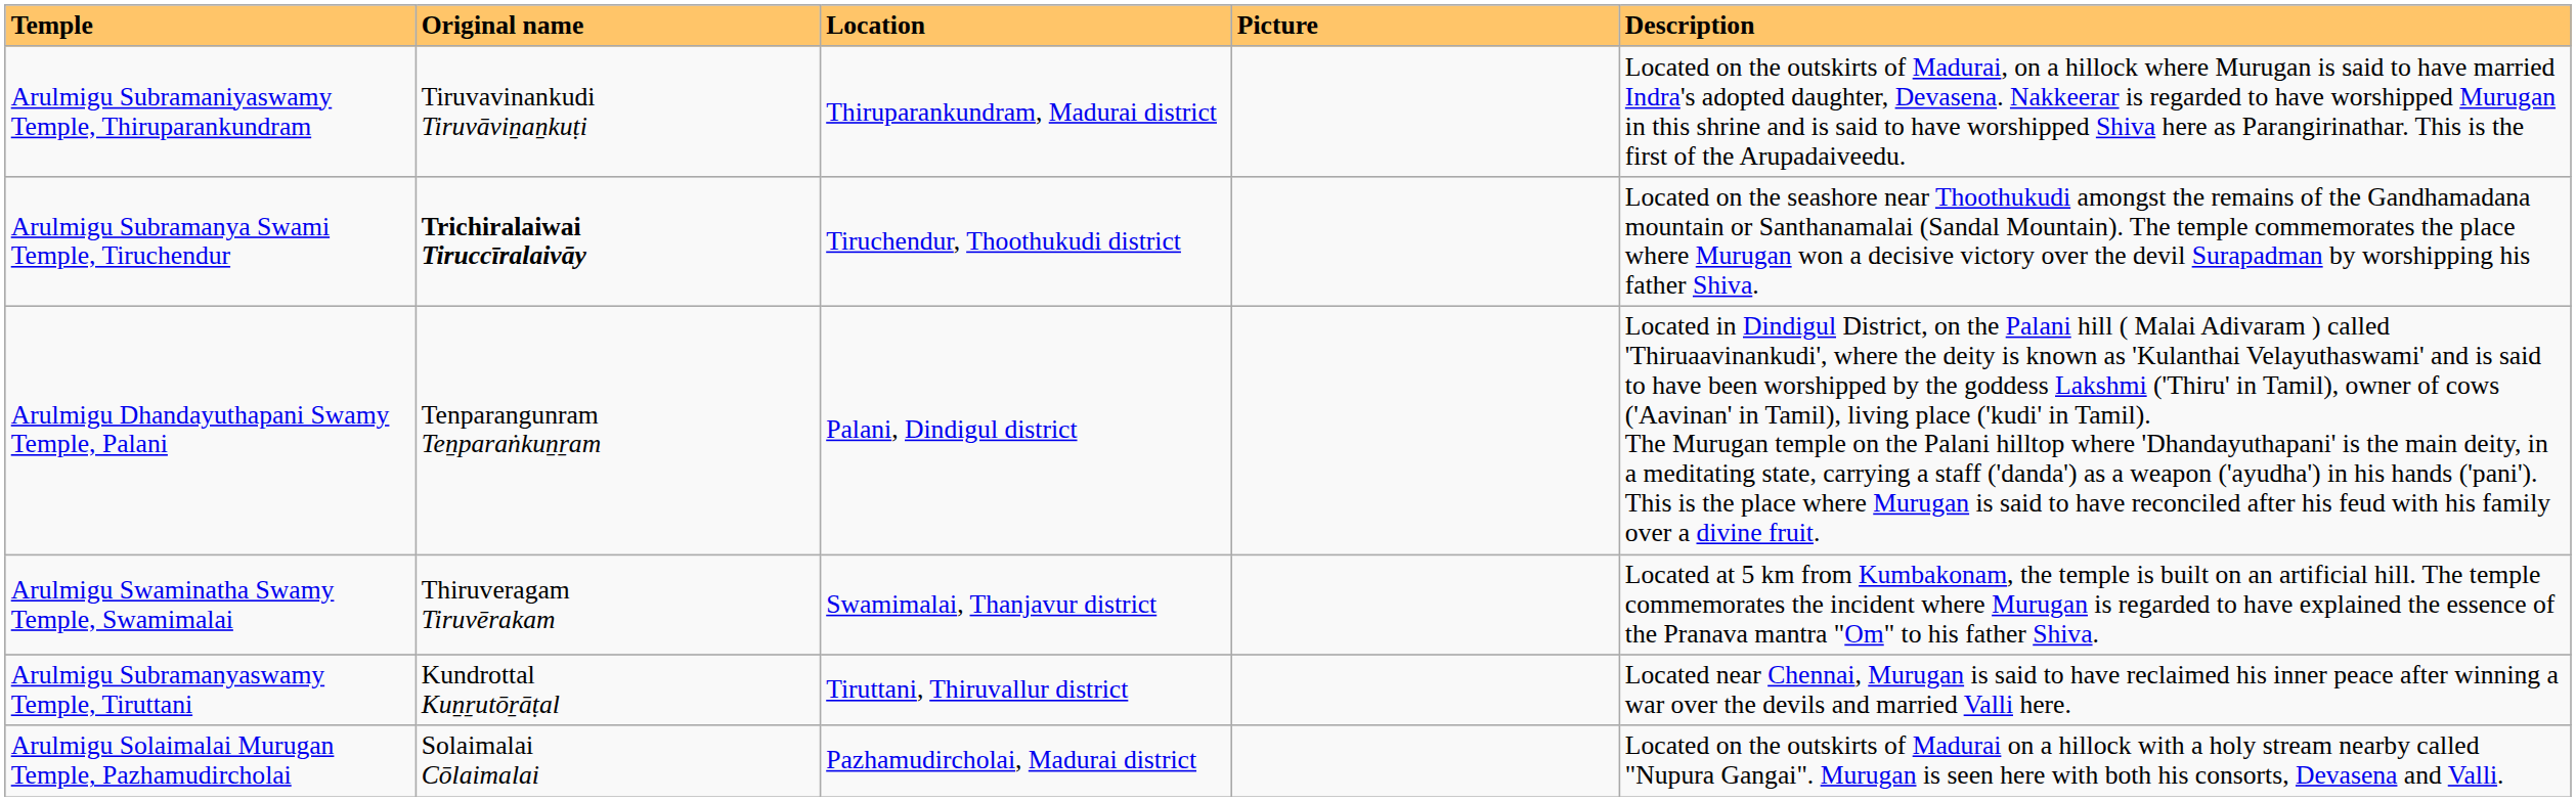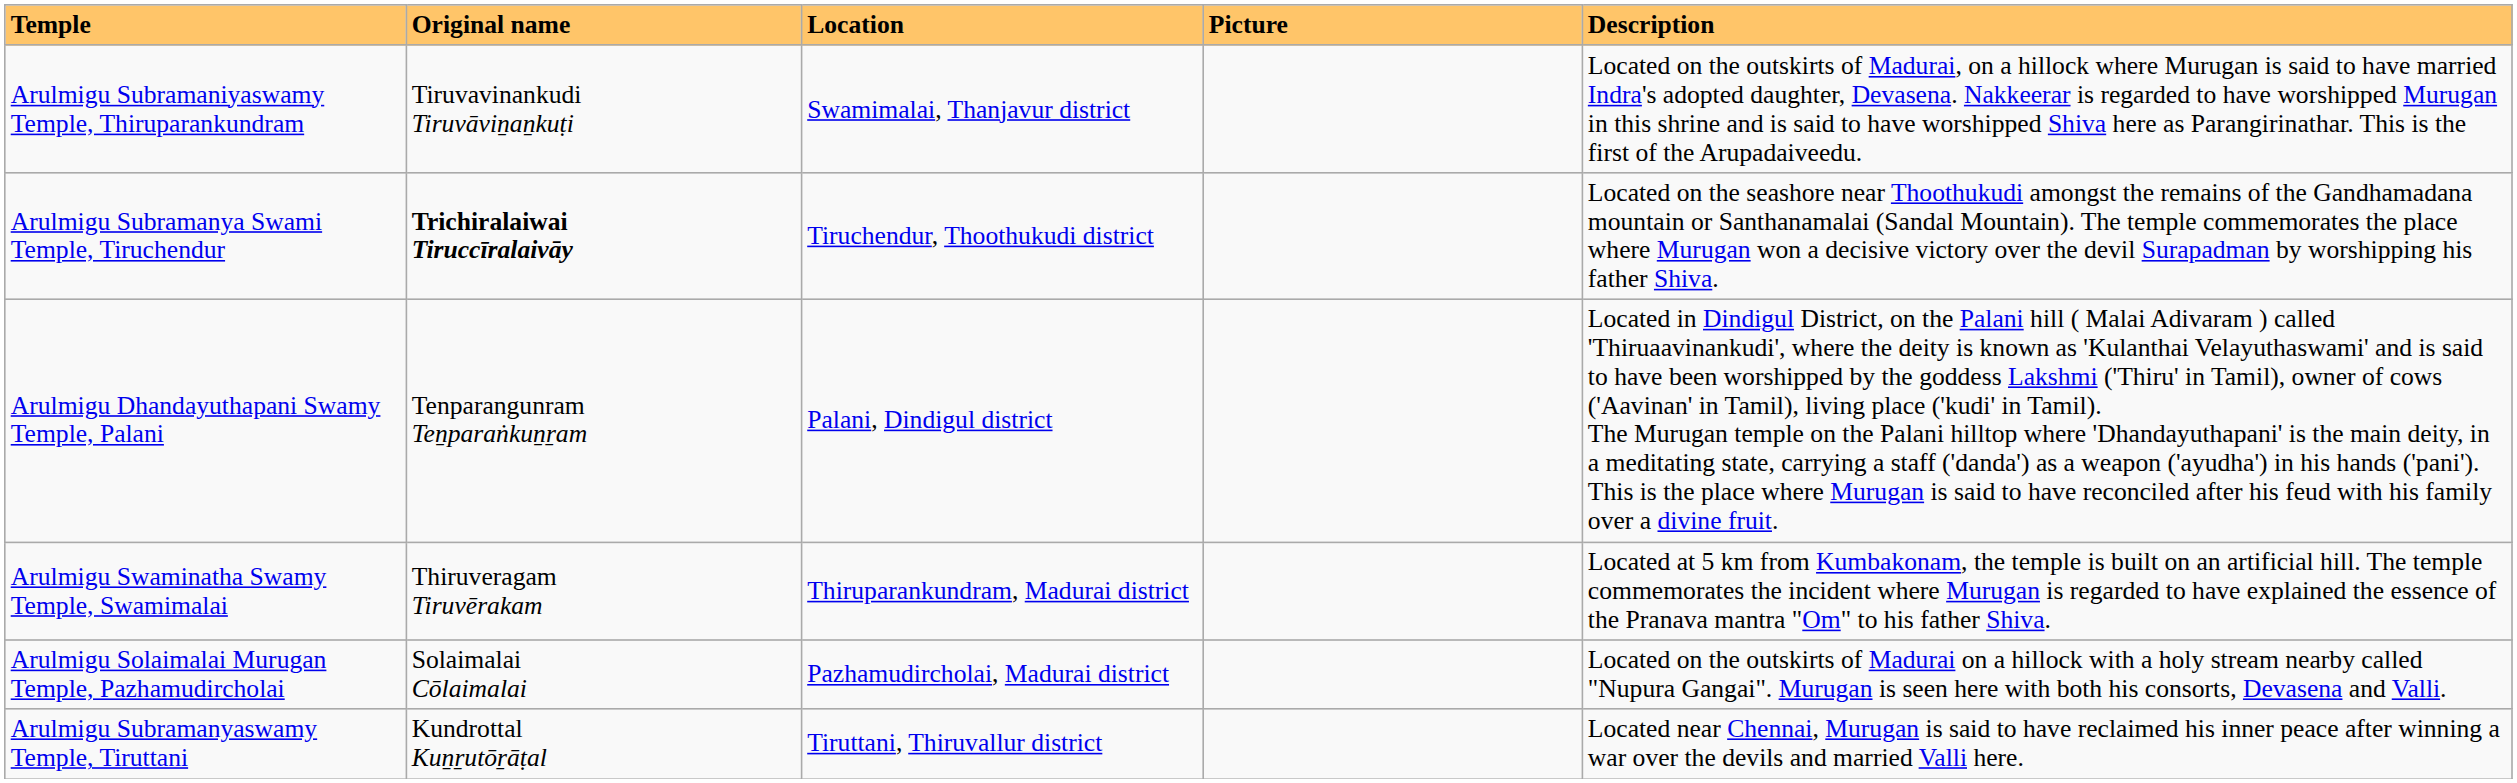Arulmigu Subramaniyaswamy Temple, Thiruparankundram | Location: Thiruparankundram, Madurai district -> Swamimalai, Thanjavur district
Arulmigu Swaminatha Swamy Temple, Swamimalai | Location: Swamimalai, Thanjavur district -> Thiruparankundram, Madurai district
rows swapped: Arulmigu Subramanyaswamy Temple, Tiruttani <-> Arulmigu Solaimalai Murugan Temple, Pazhamudircholai
